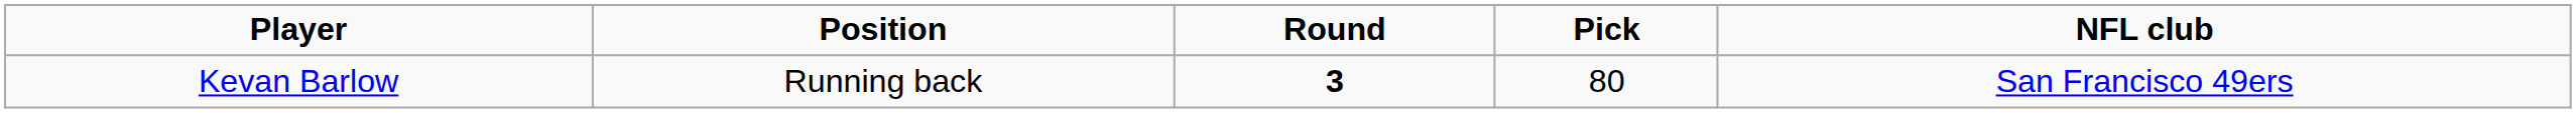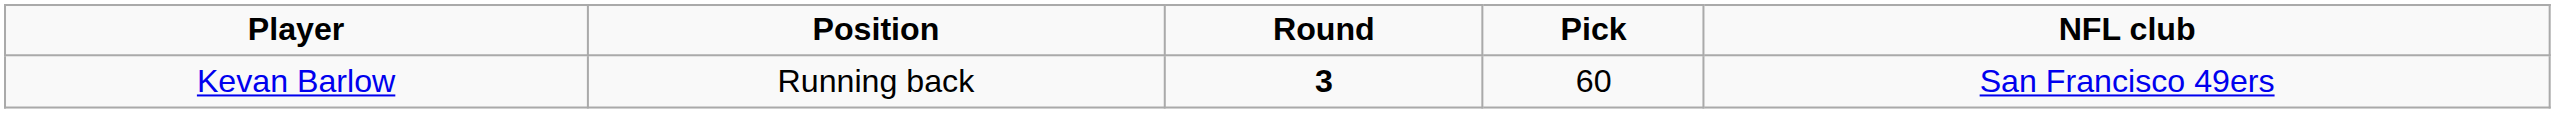Kevan Barlow | Pick: 80 -> 60
